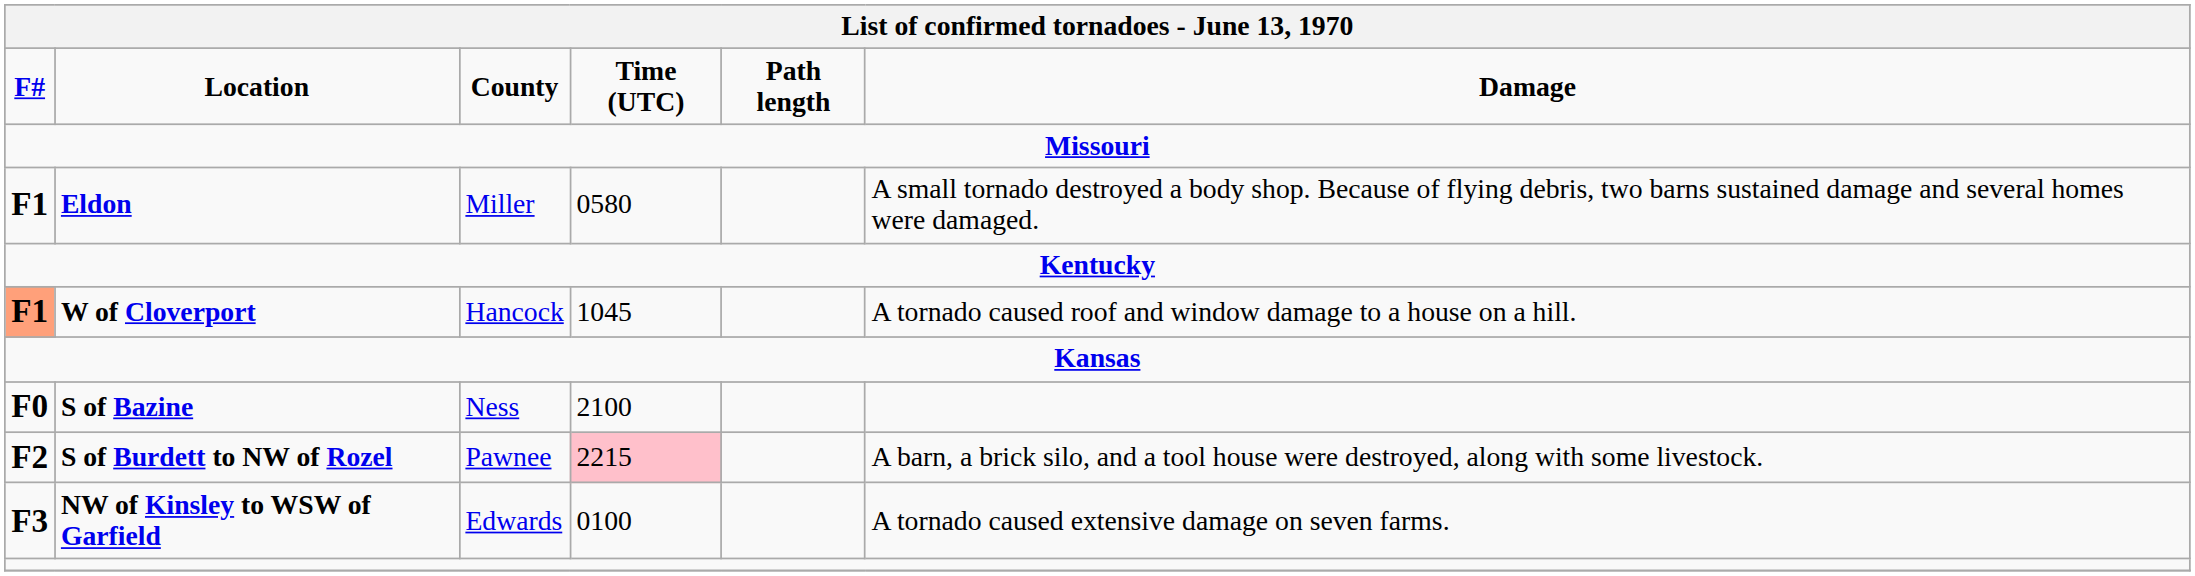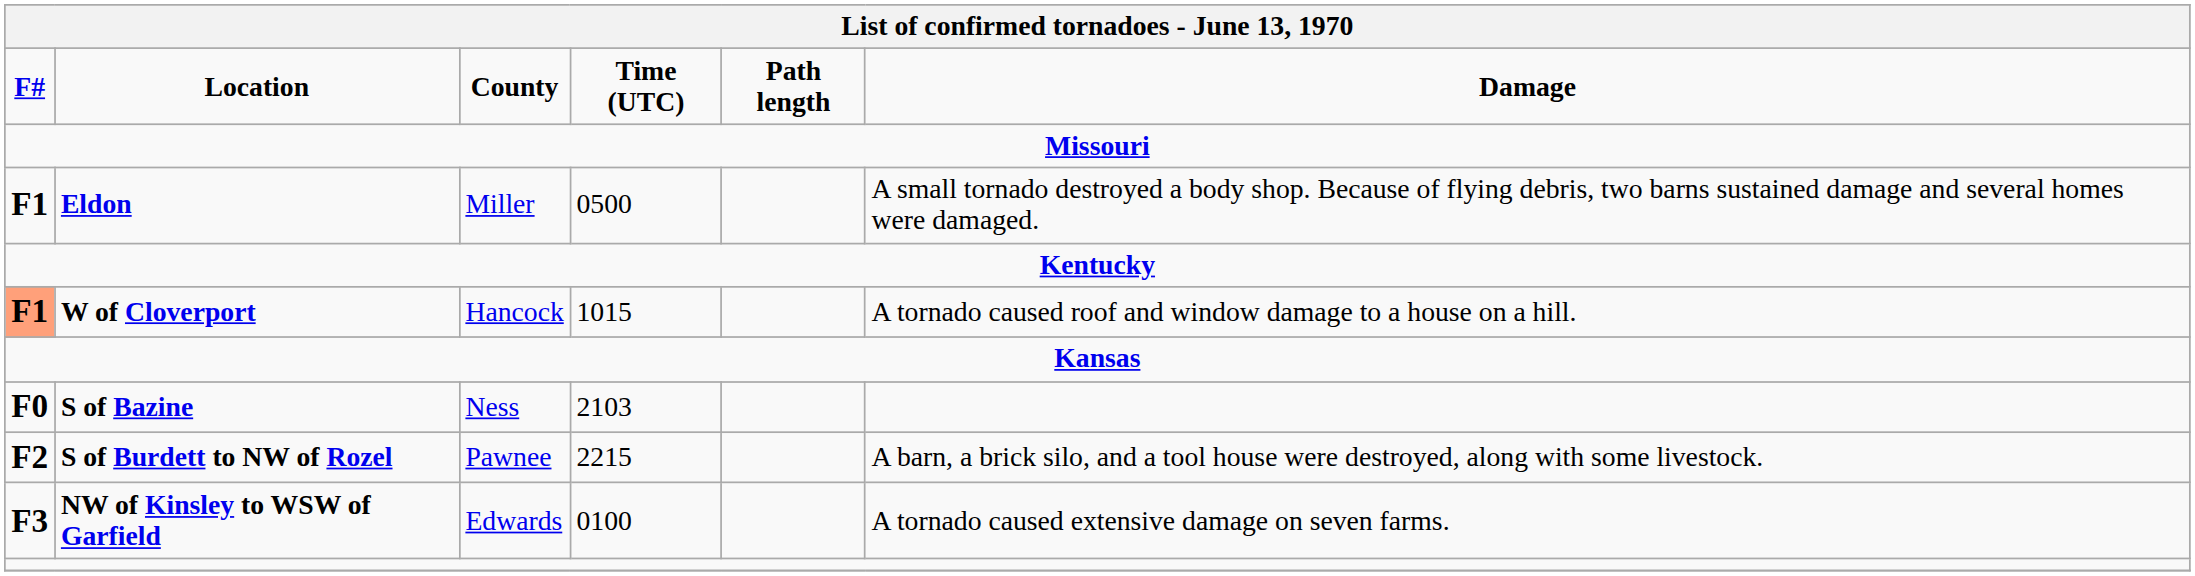Eldon | List of confirmed tornadoes - June 13, 1970 / Time (UTC): 0580 -> 0500
W of Cloverport | List of confirmed tornadoes - June 13, 1970 / Time (UTC): 1045 -> 1015
S of Bazine | List of confirmed tornadoes - June 13, 1970 / Time (UTC): 2100 -> 2103
S of Burdett to NW of Rozel | List of confirmed tornadoes - June 13, 1970 / Time (UTC): pink background -> no background
